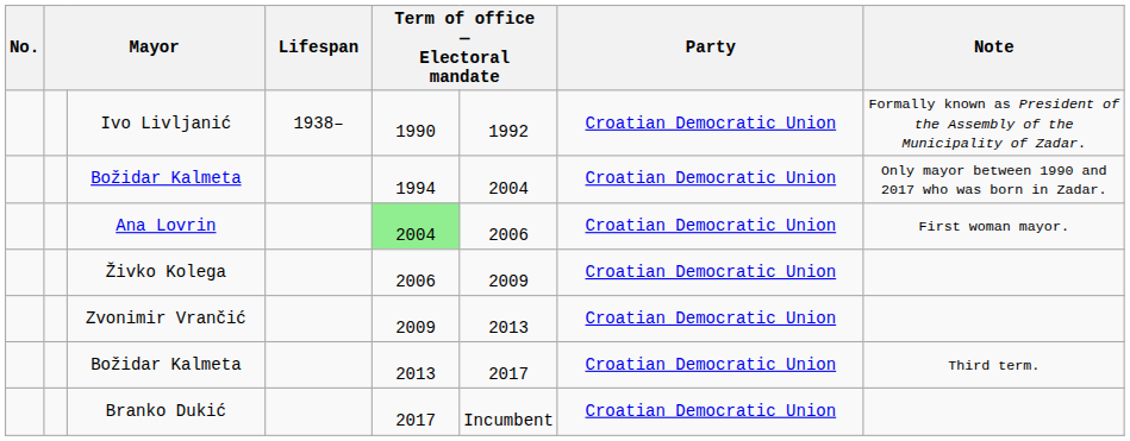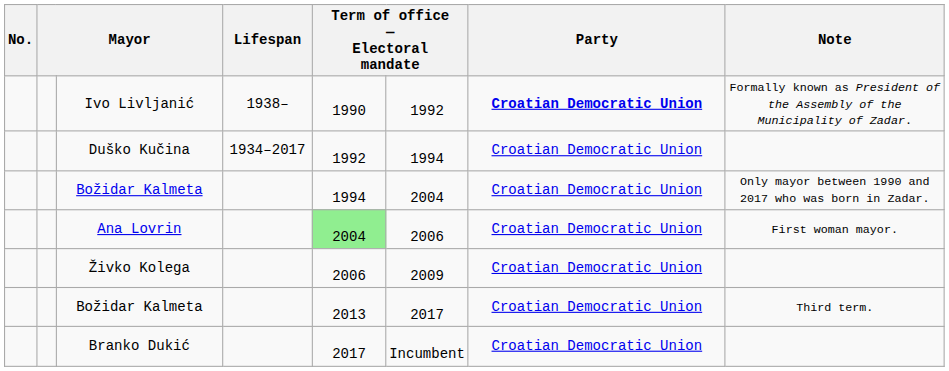Ivo Livljanić | Party: normal -> bold
+ row: Duško Kučina | 1934–2017 | 1992 | 1994 | Croatian Democratic Union
- row: Zvonimir Vrančić | 2009 | 2013 | Croatian Democratic Union
